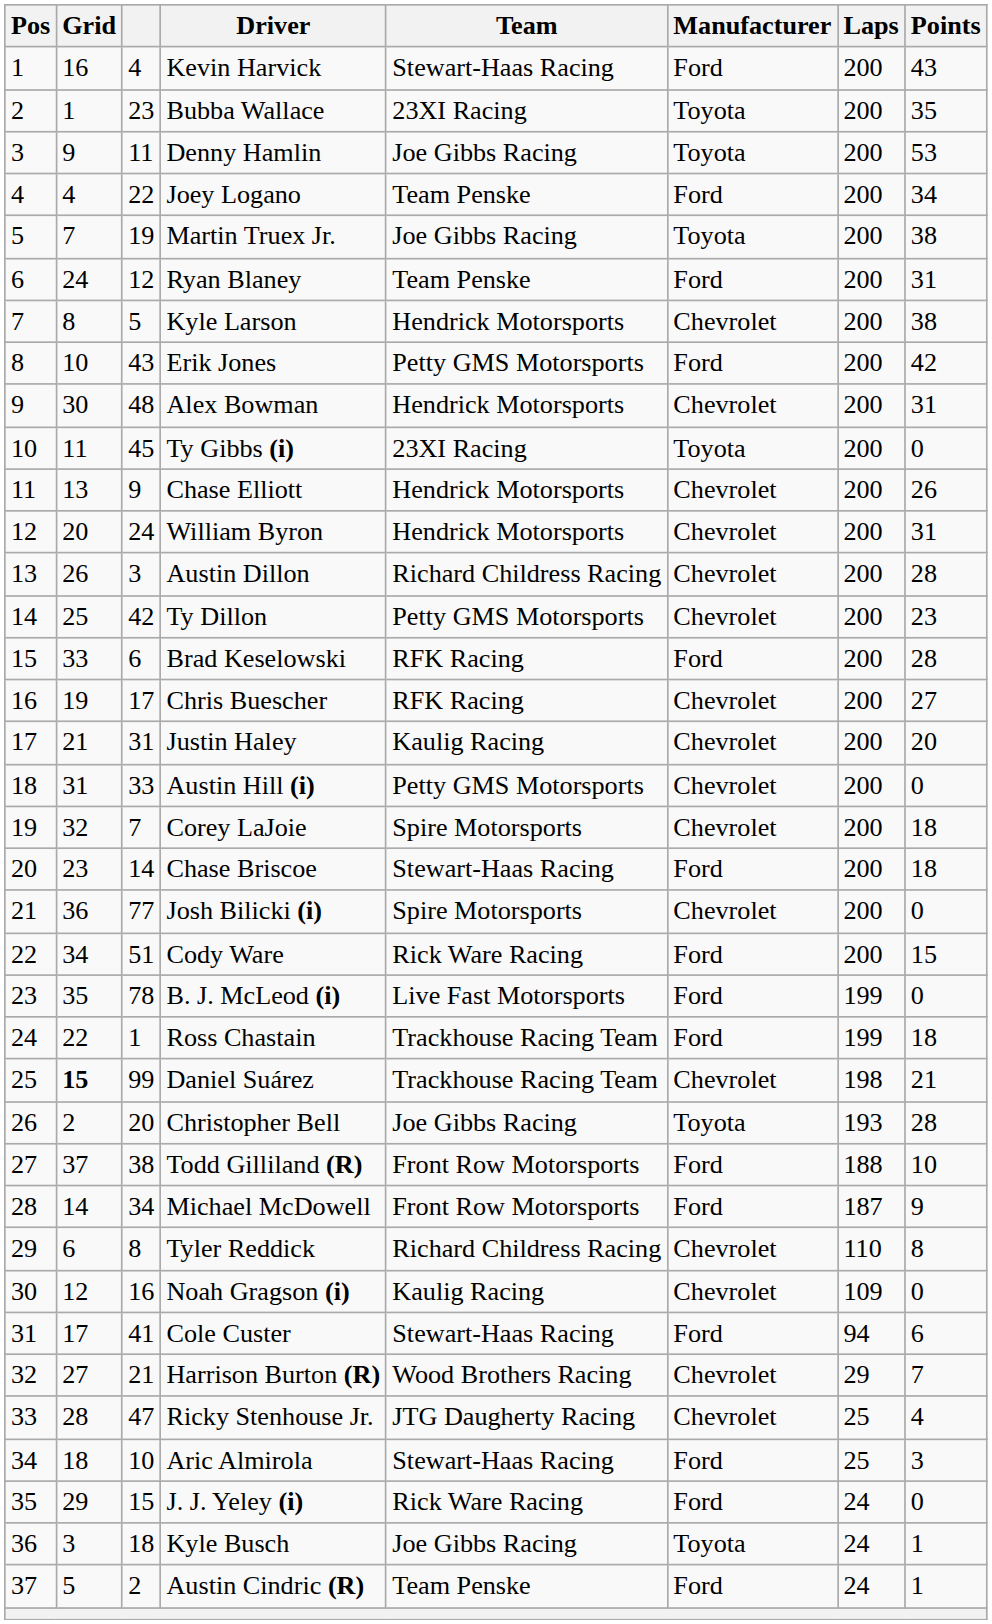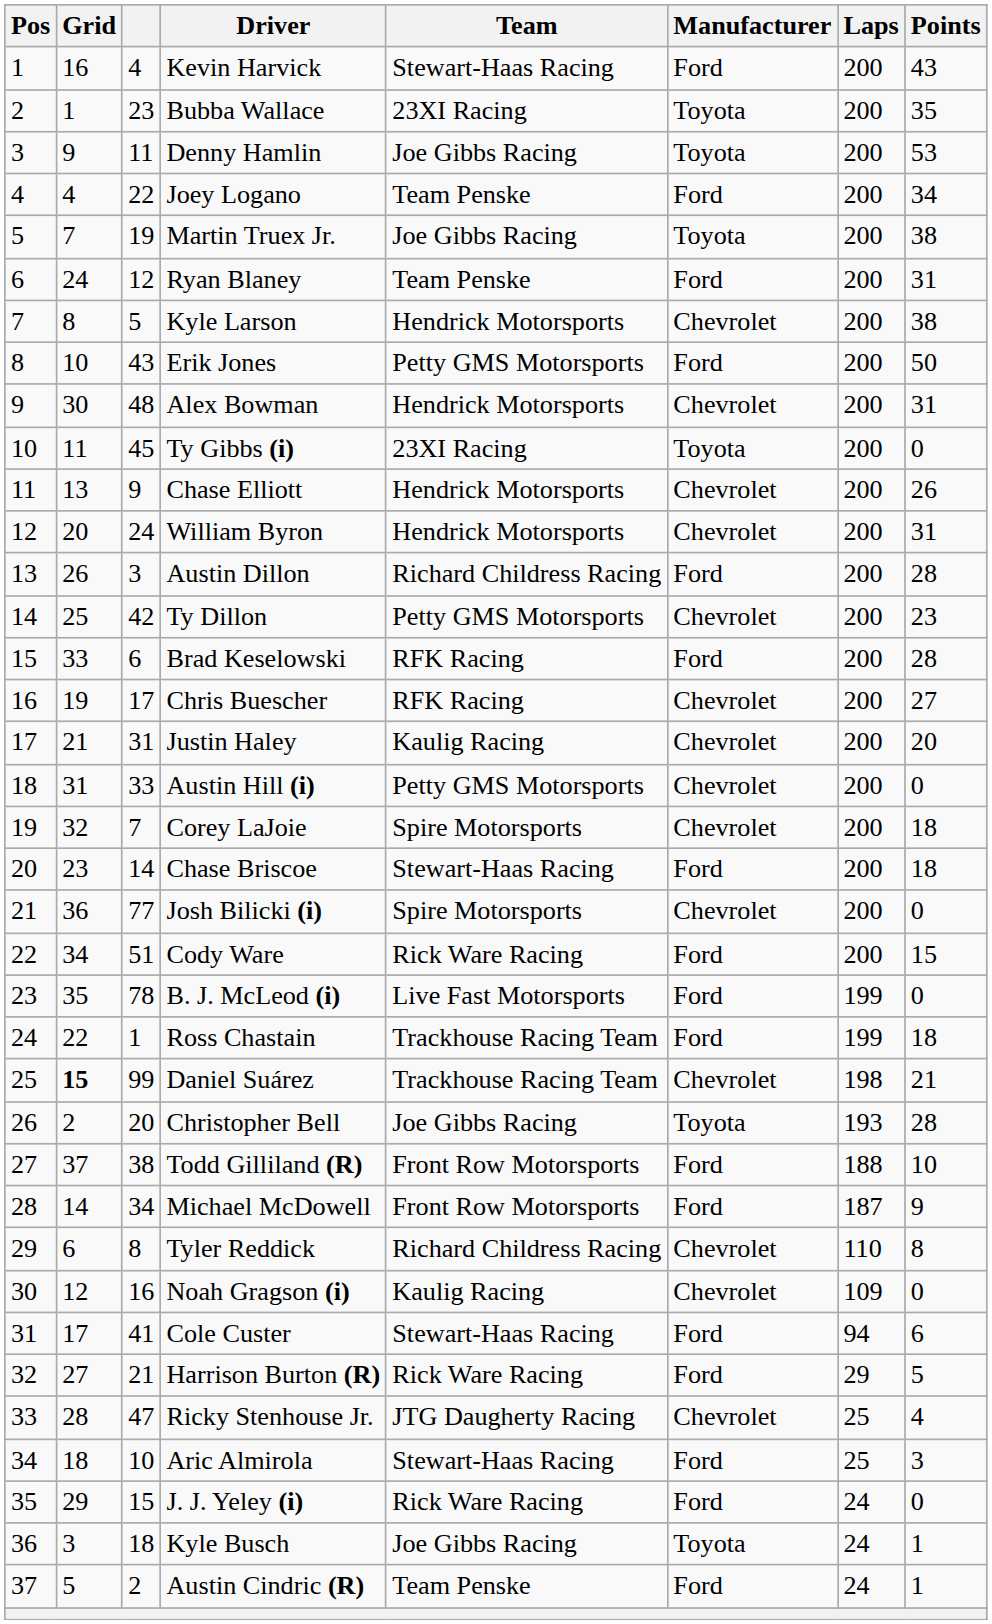Erik Jones | Points: 42 -> 50
Austin Dillon | Manufacturer: Chevrolet -> Ford
Harrison Burton (R) | Team: Wood Brothers Racing -> Rick Ware Racing
Harrison Burton (R) | Manufacturer: Chevrolet -> Ford
Harrison Burton (R) | Points: 7 -> 5
